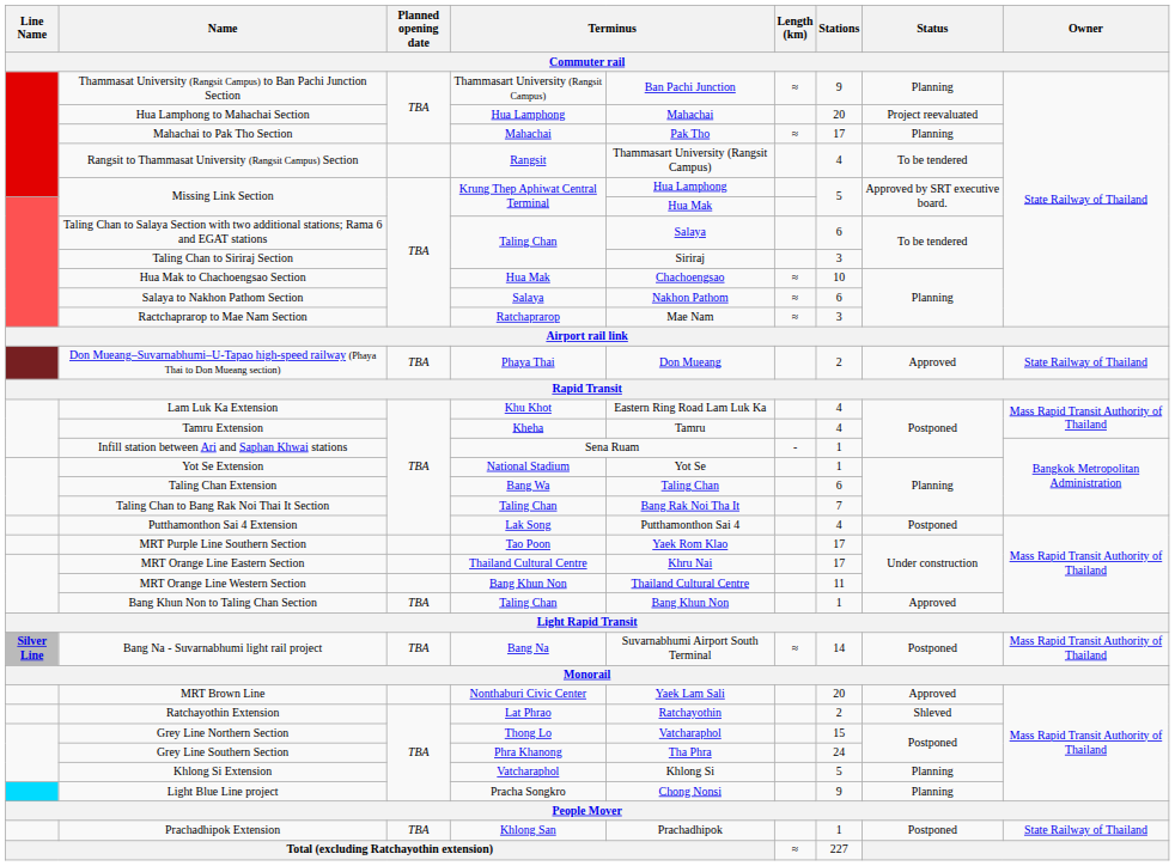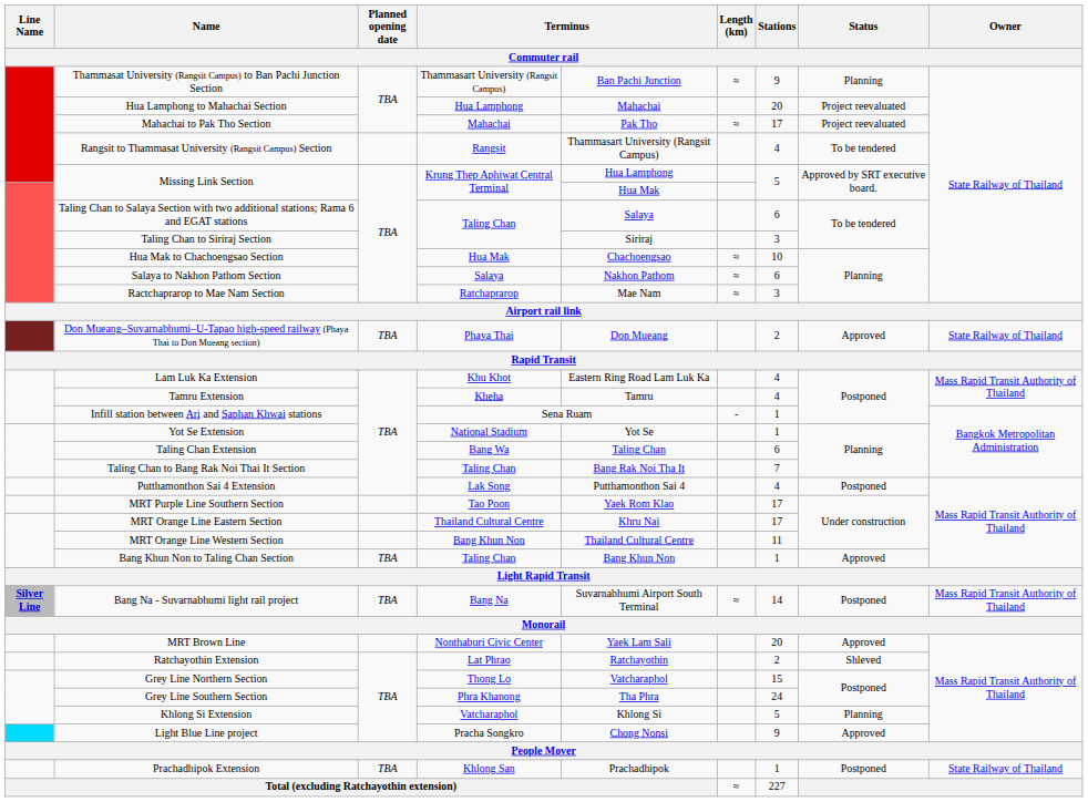Mahachai to Pak Tho Section | Status: Planning -> Project reevaluated
Light Blue Line project | Status: Planning -> Approved
